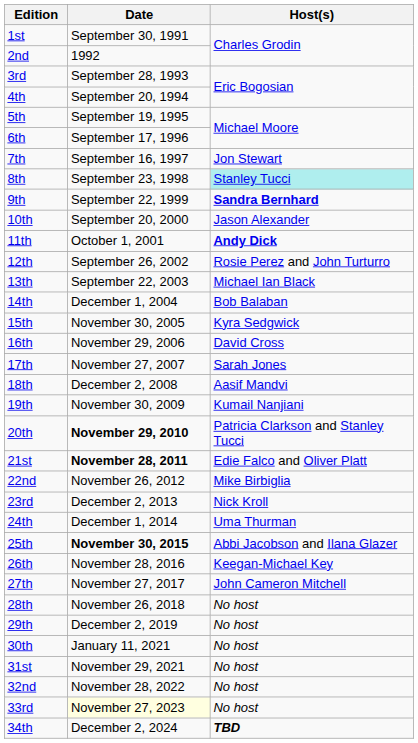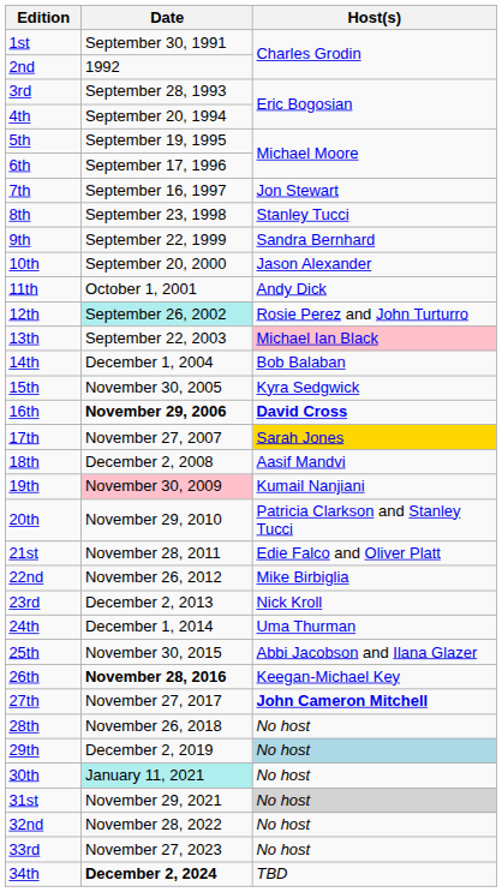8th | Host(s): paleturquoise background -> no background
9th | Host(s): bold -> normal
11th | Host(s): bold -> normal
12th | Date: no background -> paleturquoise background
13th | Host(s): no background -> pink background
16th | Date: normal -> bold
16th | Host(s): normal -> bold
17th | Host(s): no background -> gold background
19th | Date: no background -> pink background
20th | Date: bold -> normal
21st | Date: bold -> normal
25th | Date: bold -> normal
26th | Date: normal -> bold
27th | Host(s): normal -> bold
29th | Host(s): no background -> lightblue background
30th | Date: no background -> paleturquoise background
31st | Host(s): no background -> lightgrey background
33rd | Date: lightyellow background -> no background
34th | Date: normal -> bold
34th | Host(s): bold -> normal
